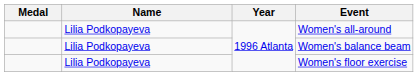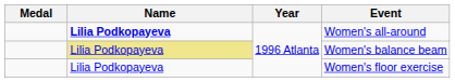Women's all-around | Name: normal -> bold
Women's balance beam | Name: no background -> khaki background
